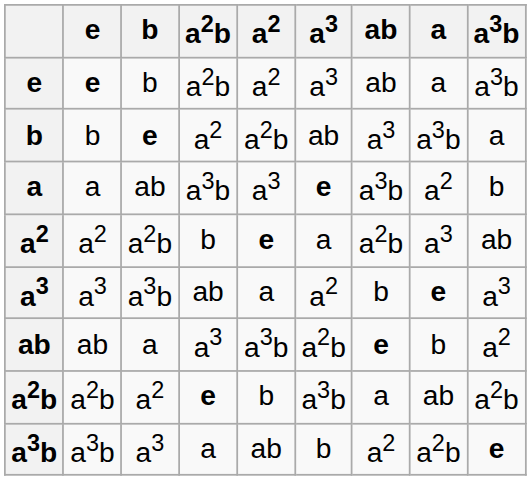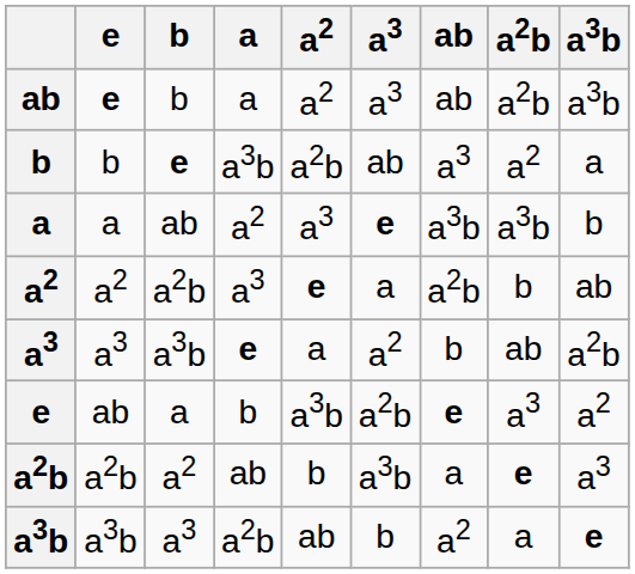columns swapped: a <-> a2b
row 2 | column 1: e -> ab
row 6 | a3b: a3 -> a2b
row 7 | column 1: ab -> e
row 8 | a3b: a2b -> a3
